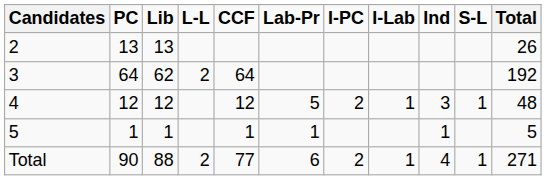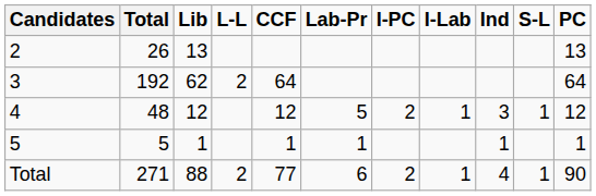columns swapped: PC <-> Total
